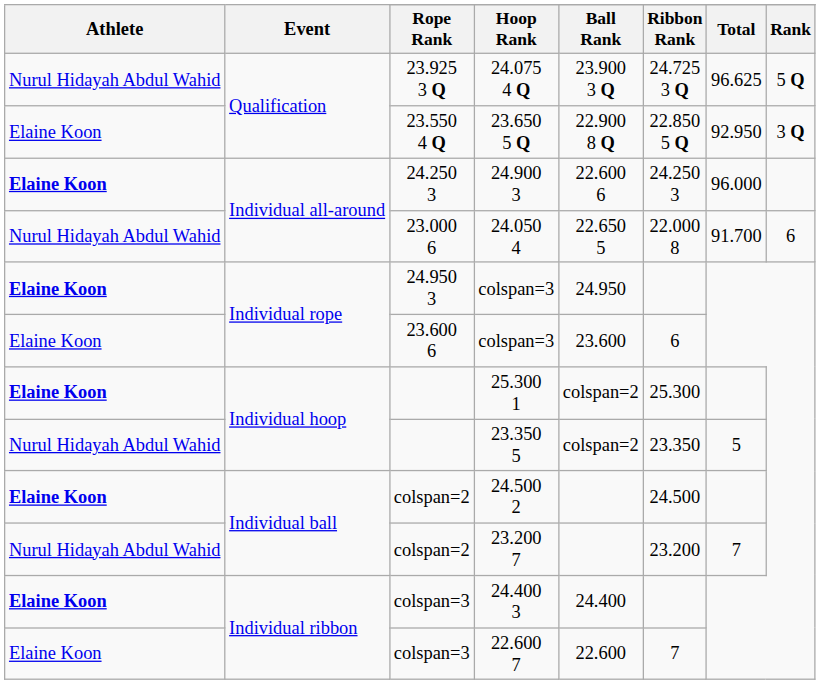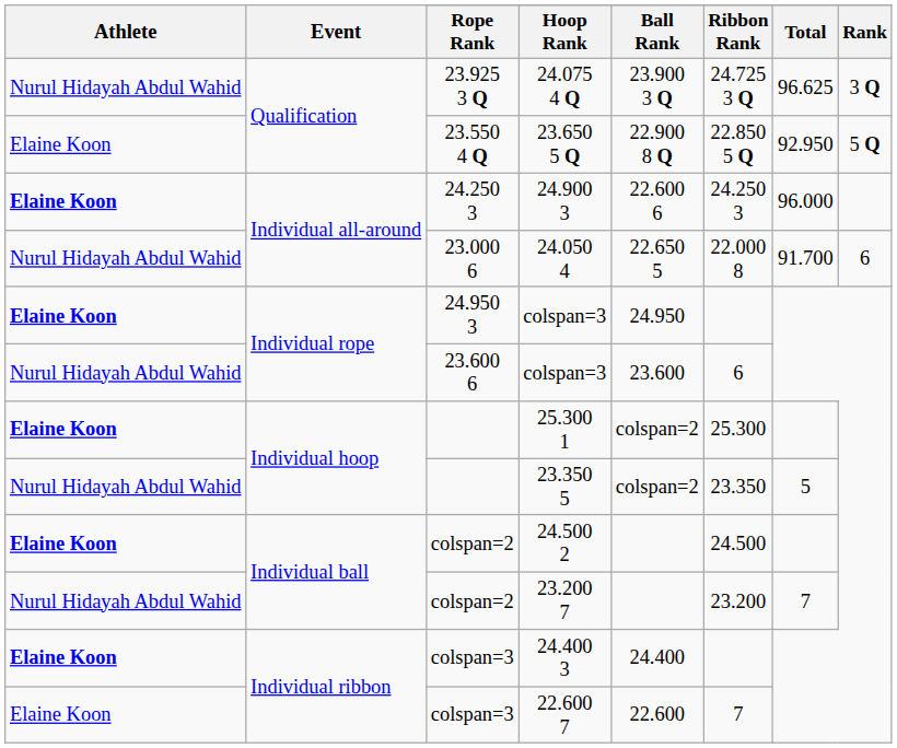24.075 4 Q | Rank: 5 Q -> 3 Q
23.650 5 Q | Rank: 3 Q -> 5 Q
23.600 6 / colspan=3 | Athlete: Elaine Koon -> Nurul Hidayah Abdul Wahid
